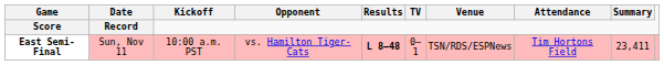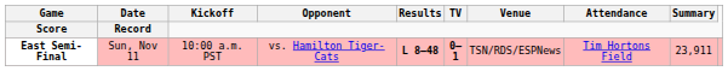East Semi-Final | TV: normal -> bold
East Semi-Final | Summary: 23,411 -> 23,911
